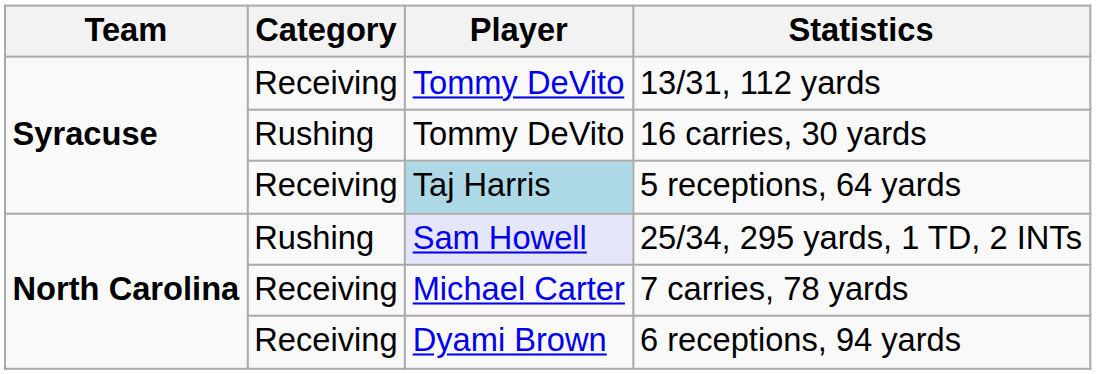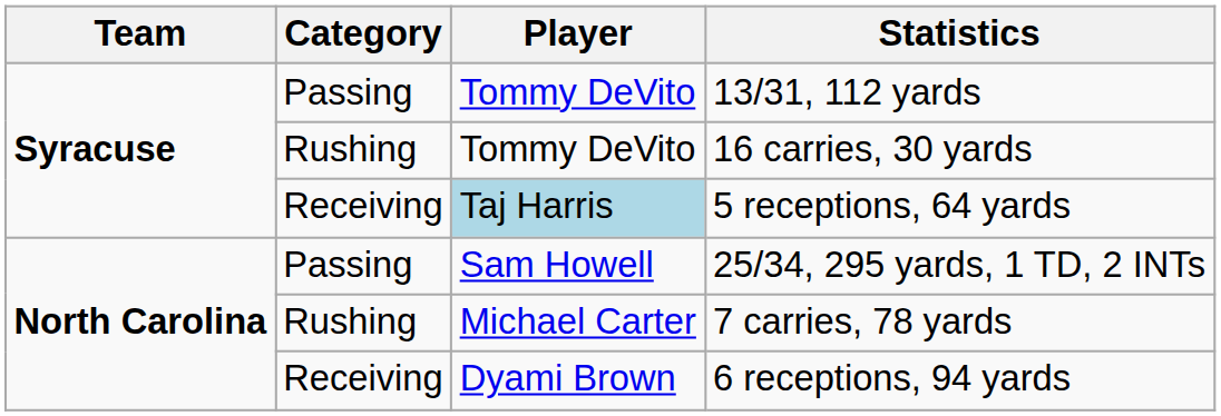13/31, 112 yards | Category: Receiving -> Passing
25/34, 295 yards, 1 TD, 2 INTs | Category: Rushing -> Passing
25/34, 295 yards, 1 TD, 2 INTs | Player: lavender background -> no background
7 carries, 78 yards | Category: Receiving -> Rushing
